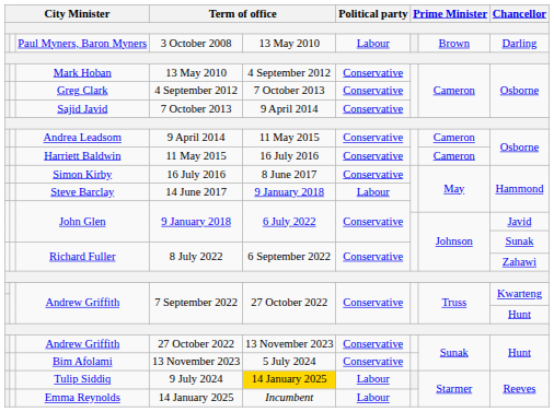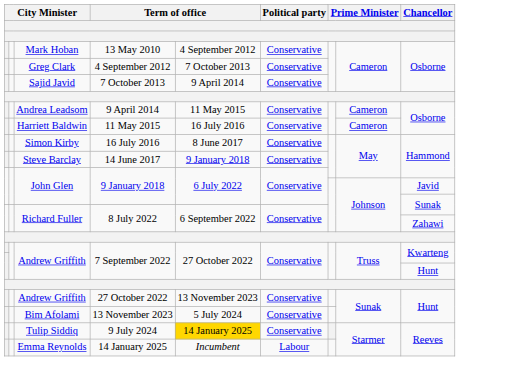- row: Paul Myners, Baron Myners | 3 October 2008 | 13 May 2010 | Labour | Brown | Darling
14 June 2017 | Political party: Labour -> Conservative
9 July 2024 | Political party: Labour -> Conservative
